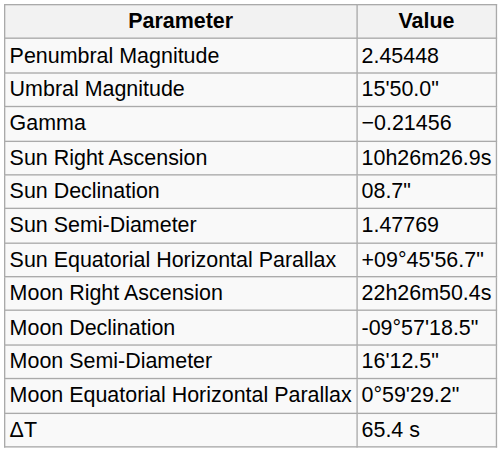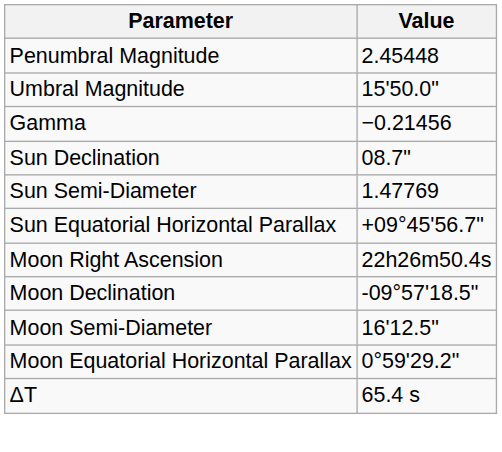- row: Sun Right Ascension | 10h26m26.9s
